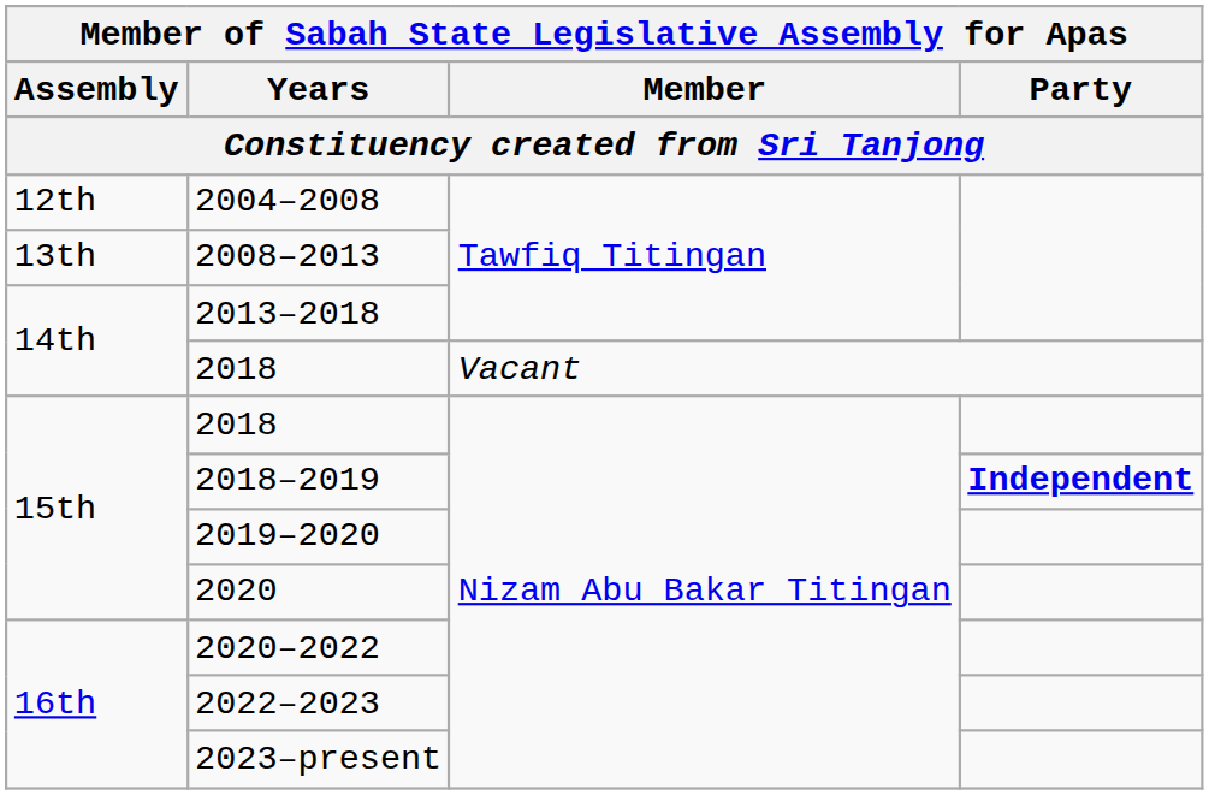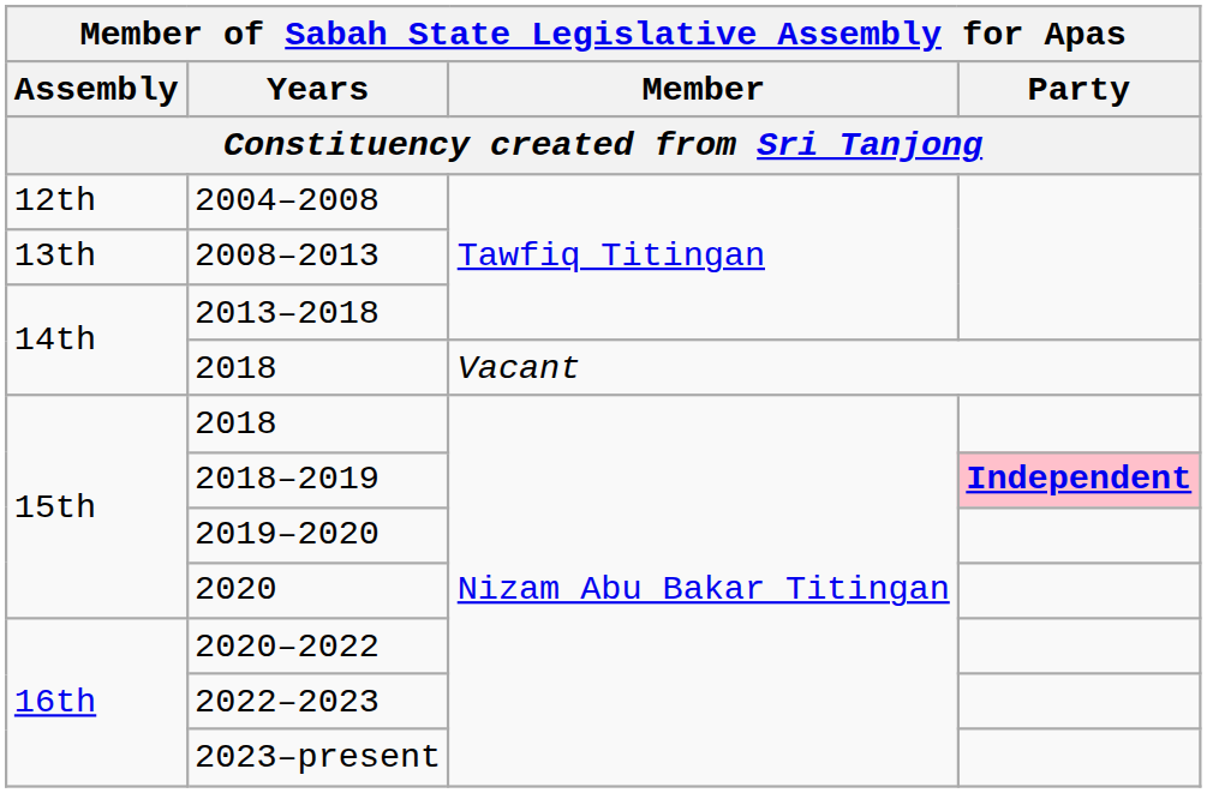2018–2019 | Party: no background -> pink background
